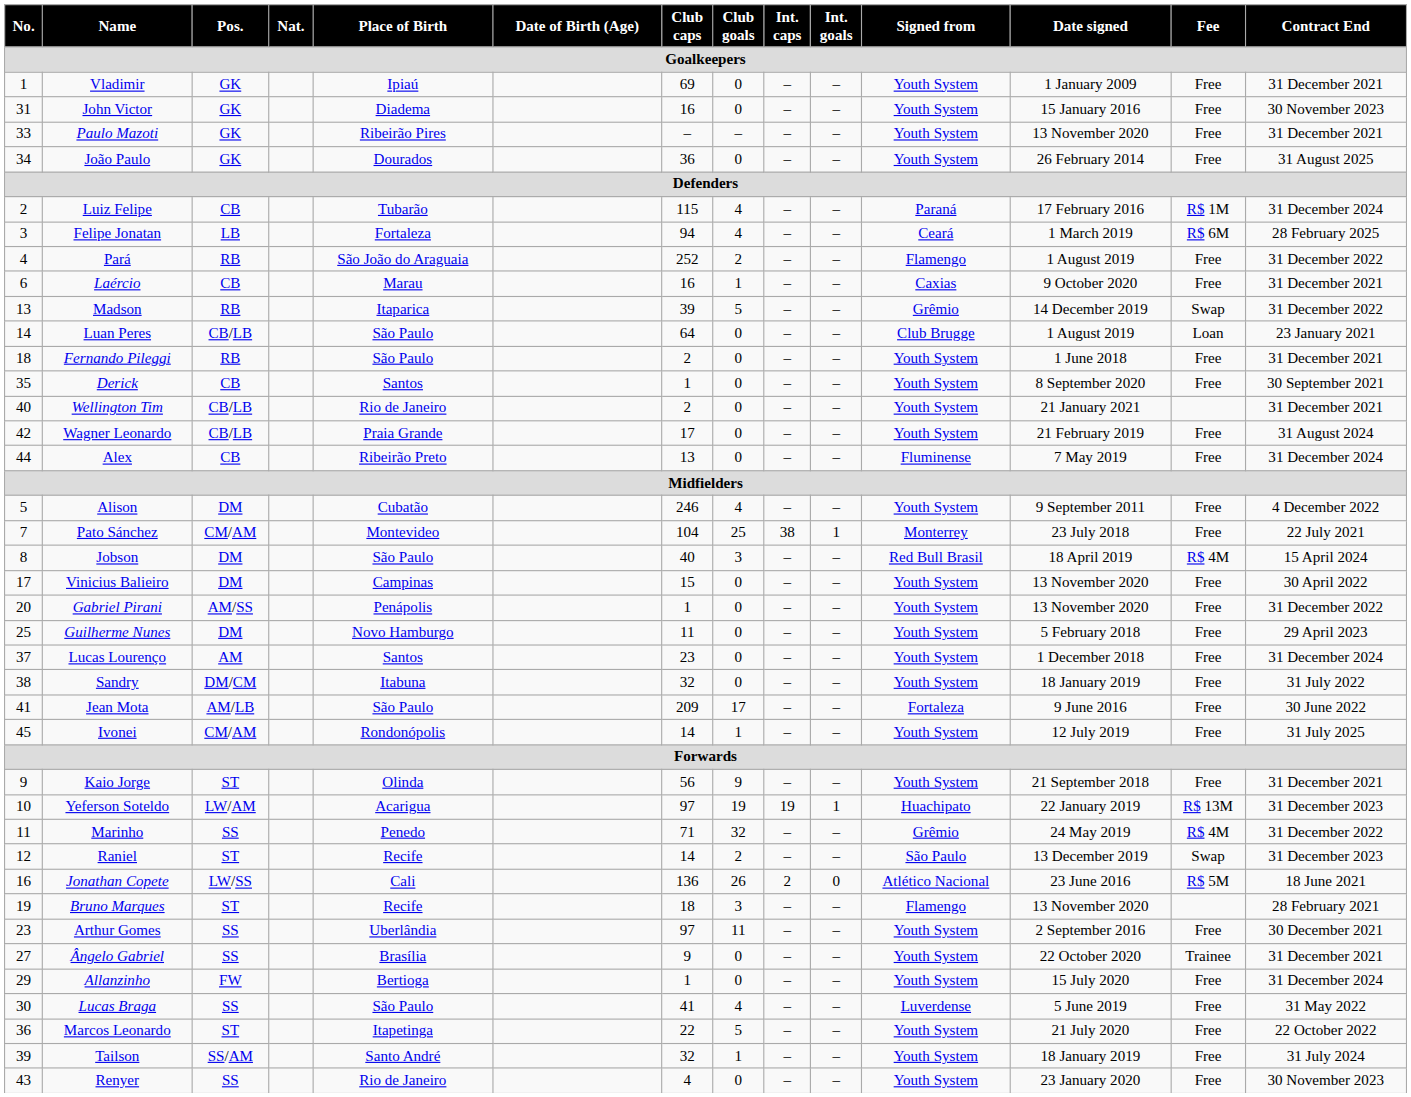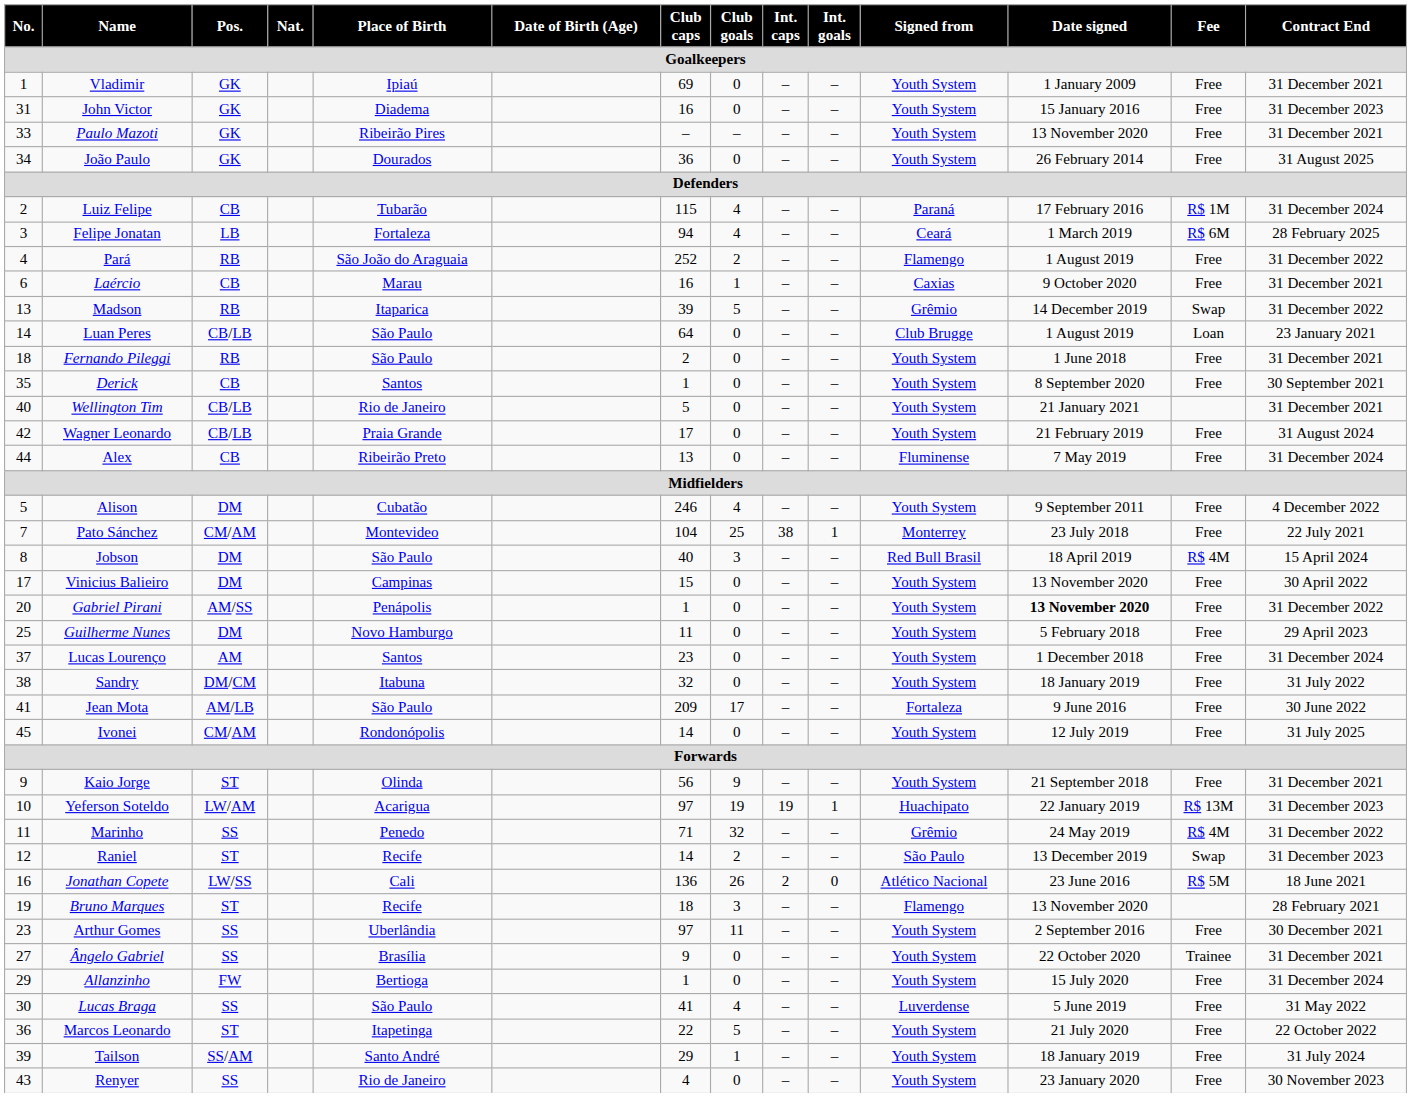John Victor | Contract End: 30 November 2023 -> 31 December 2023
Wellington Tim | Club caps: 2 -> 5
Gabriel Pirani | Date signed: normal -> bold
Ivonei | Club goals: 1 -> 0
Tailson | Club caps: 32 -> 29
